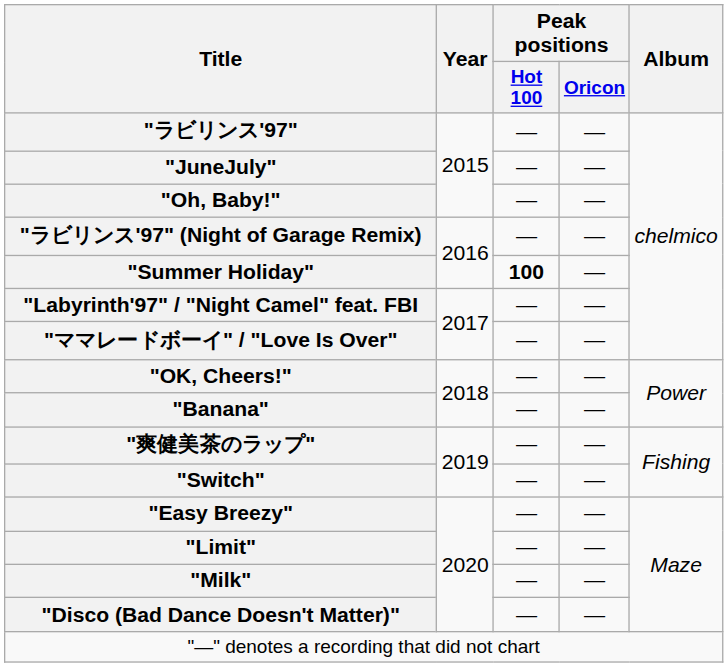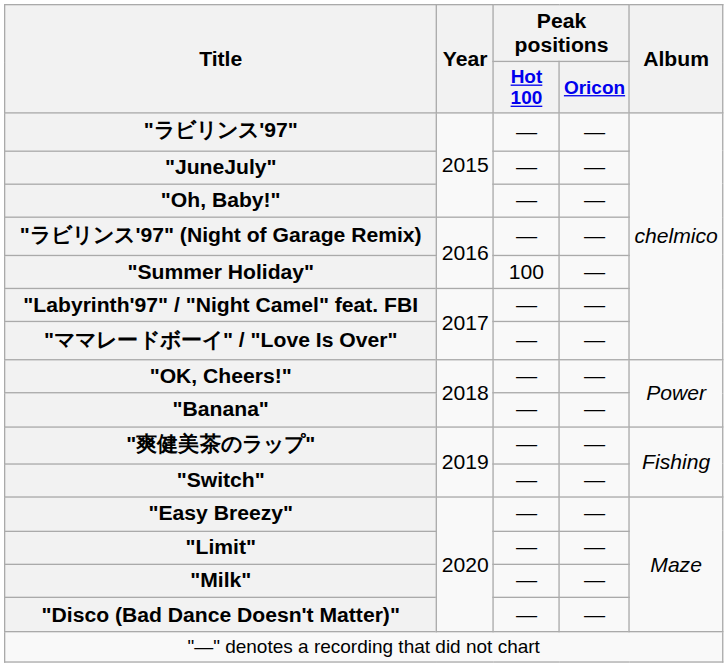"Summer Holiday" | Peak positions / Hot 100: bold -> normal
